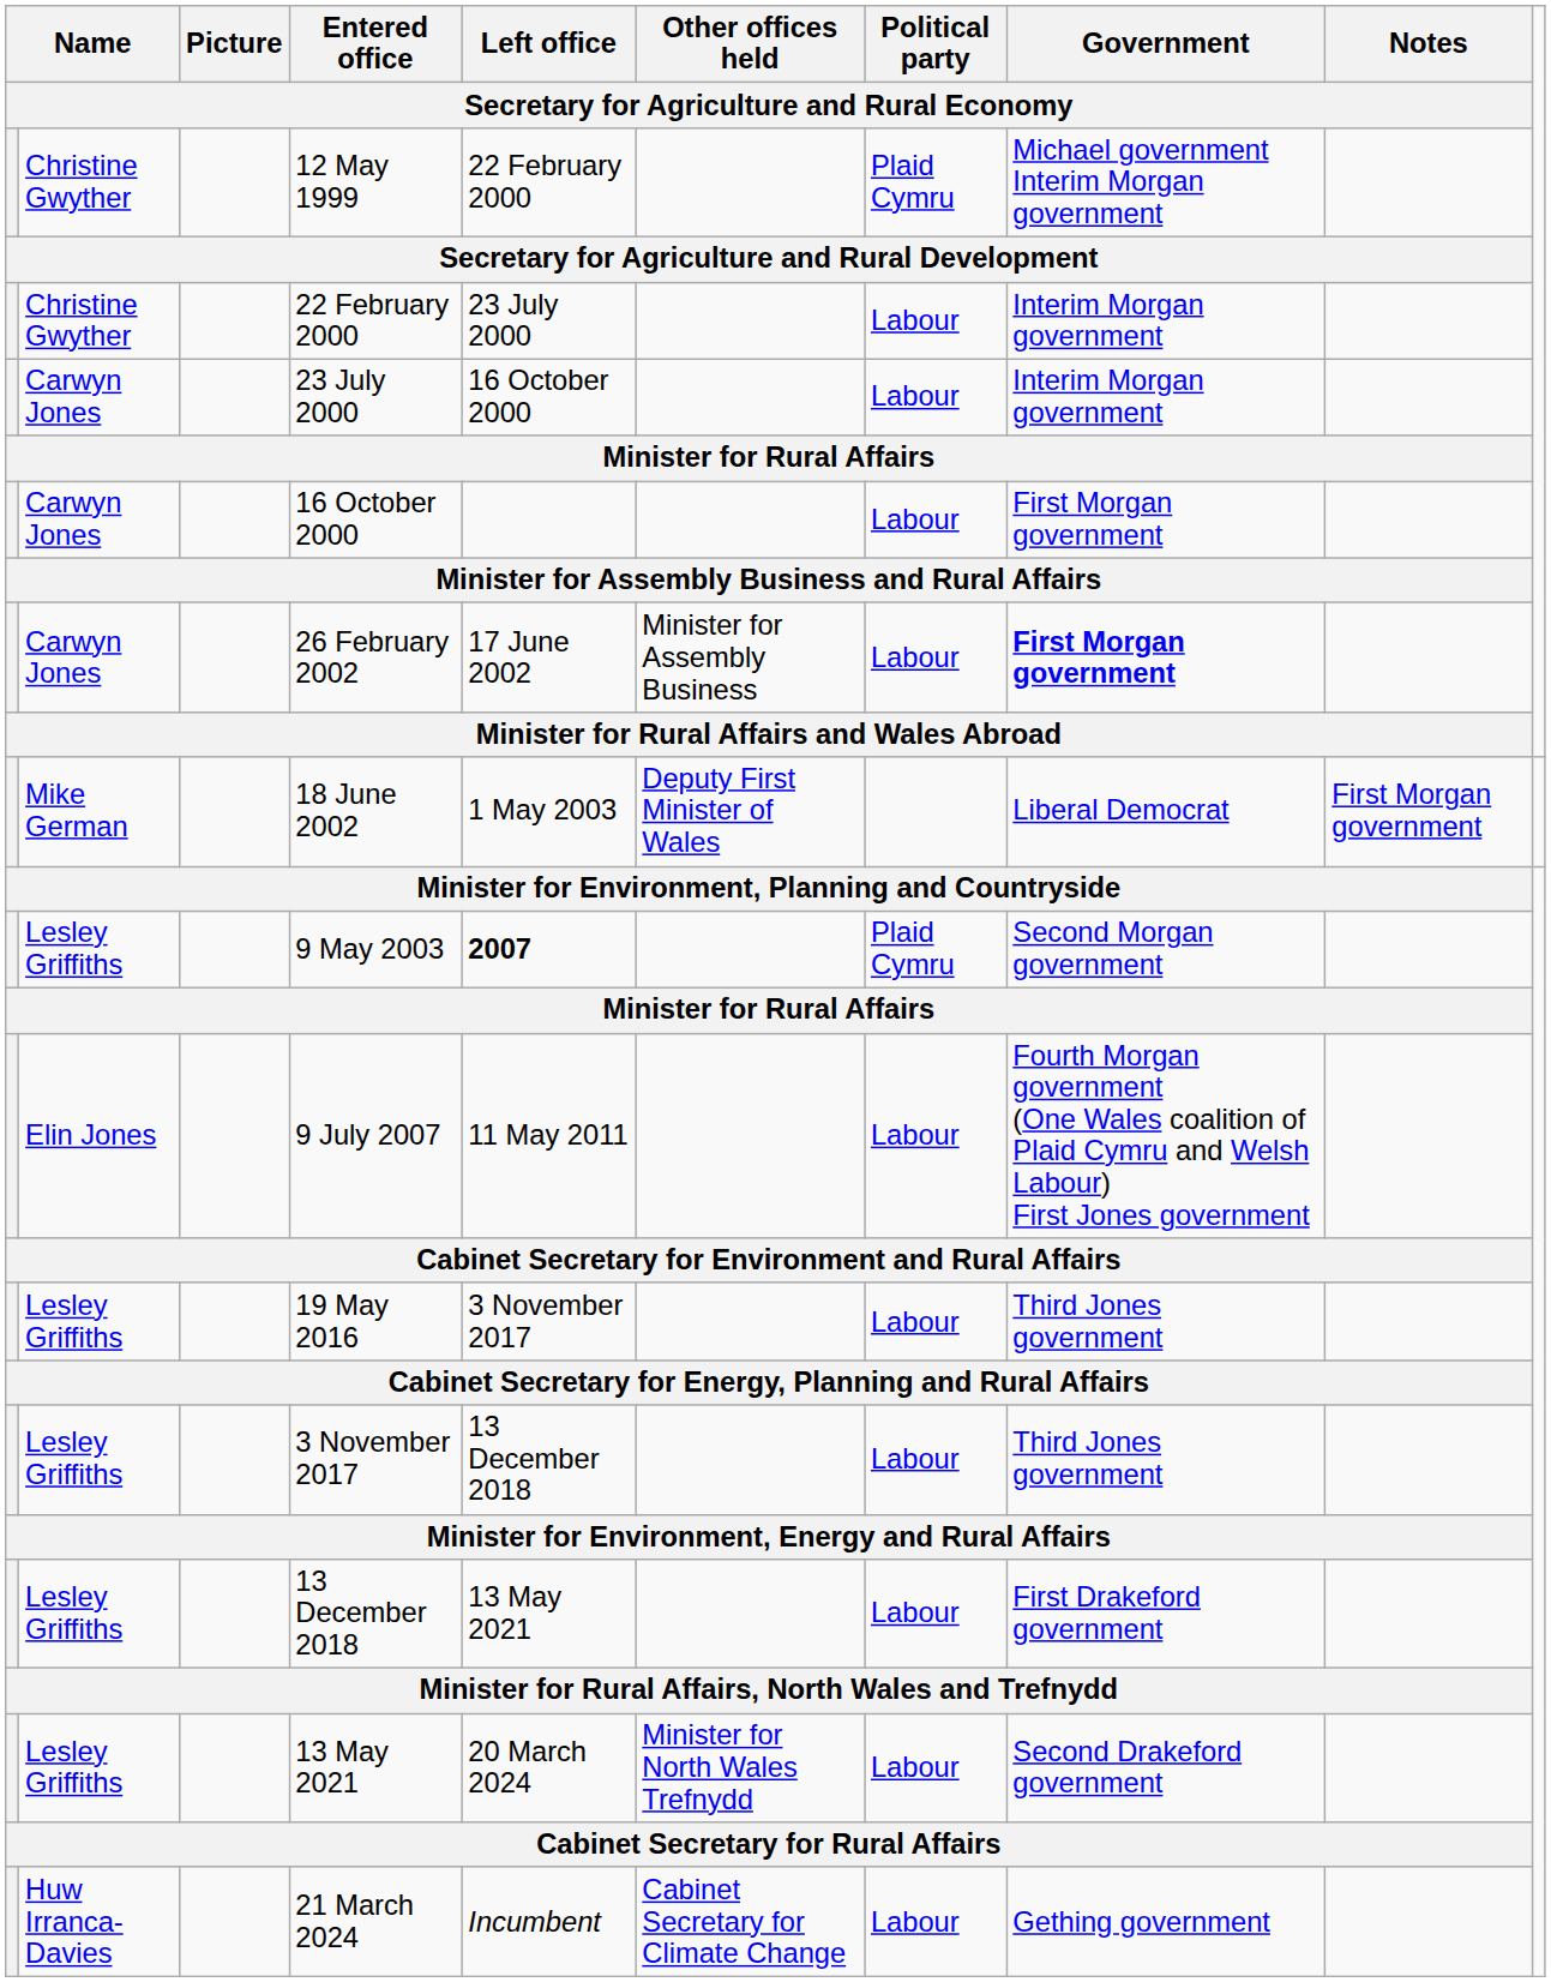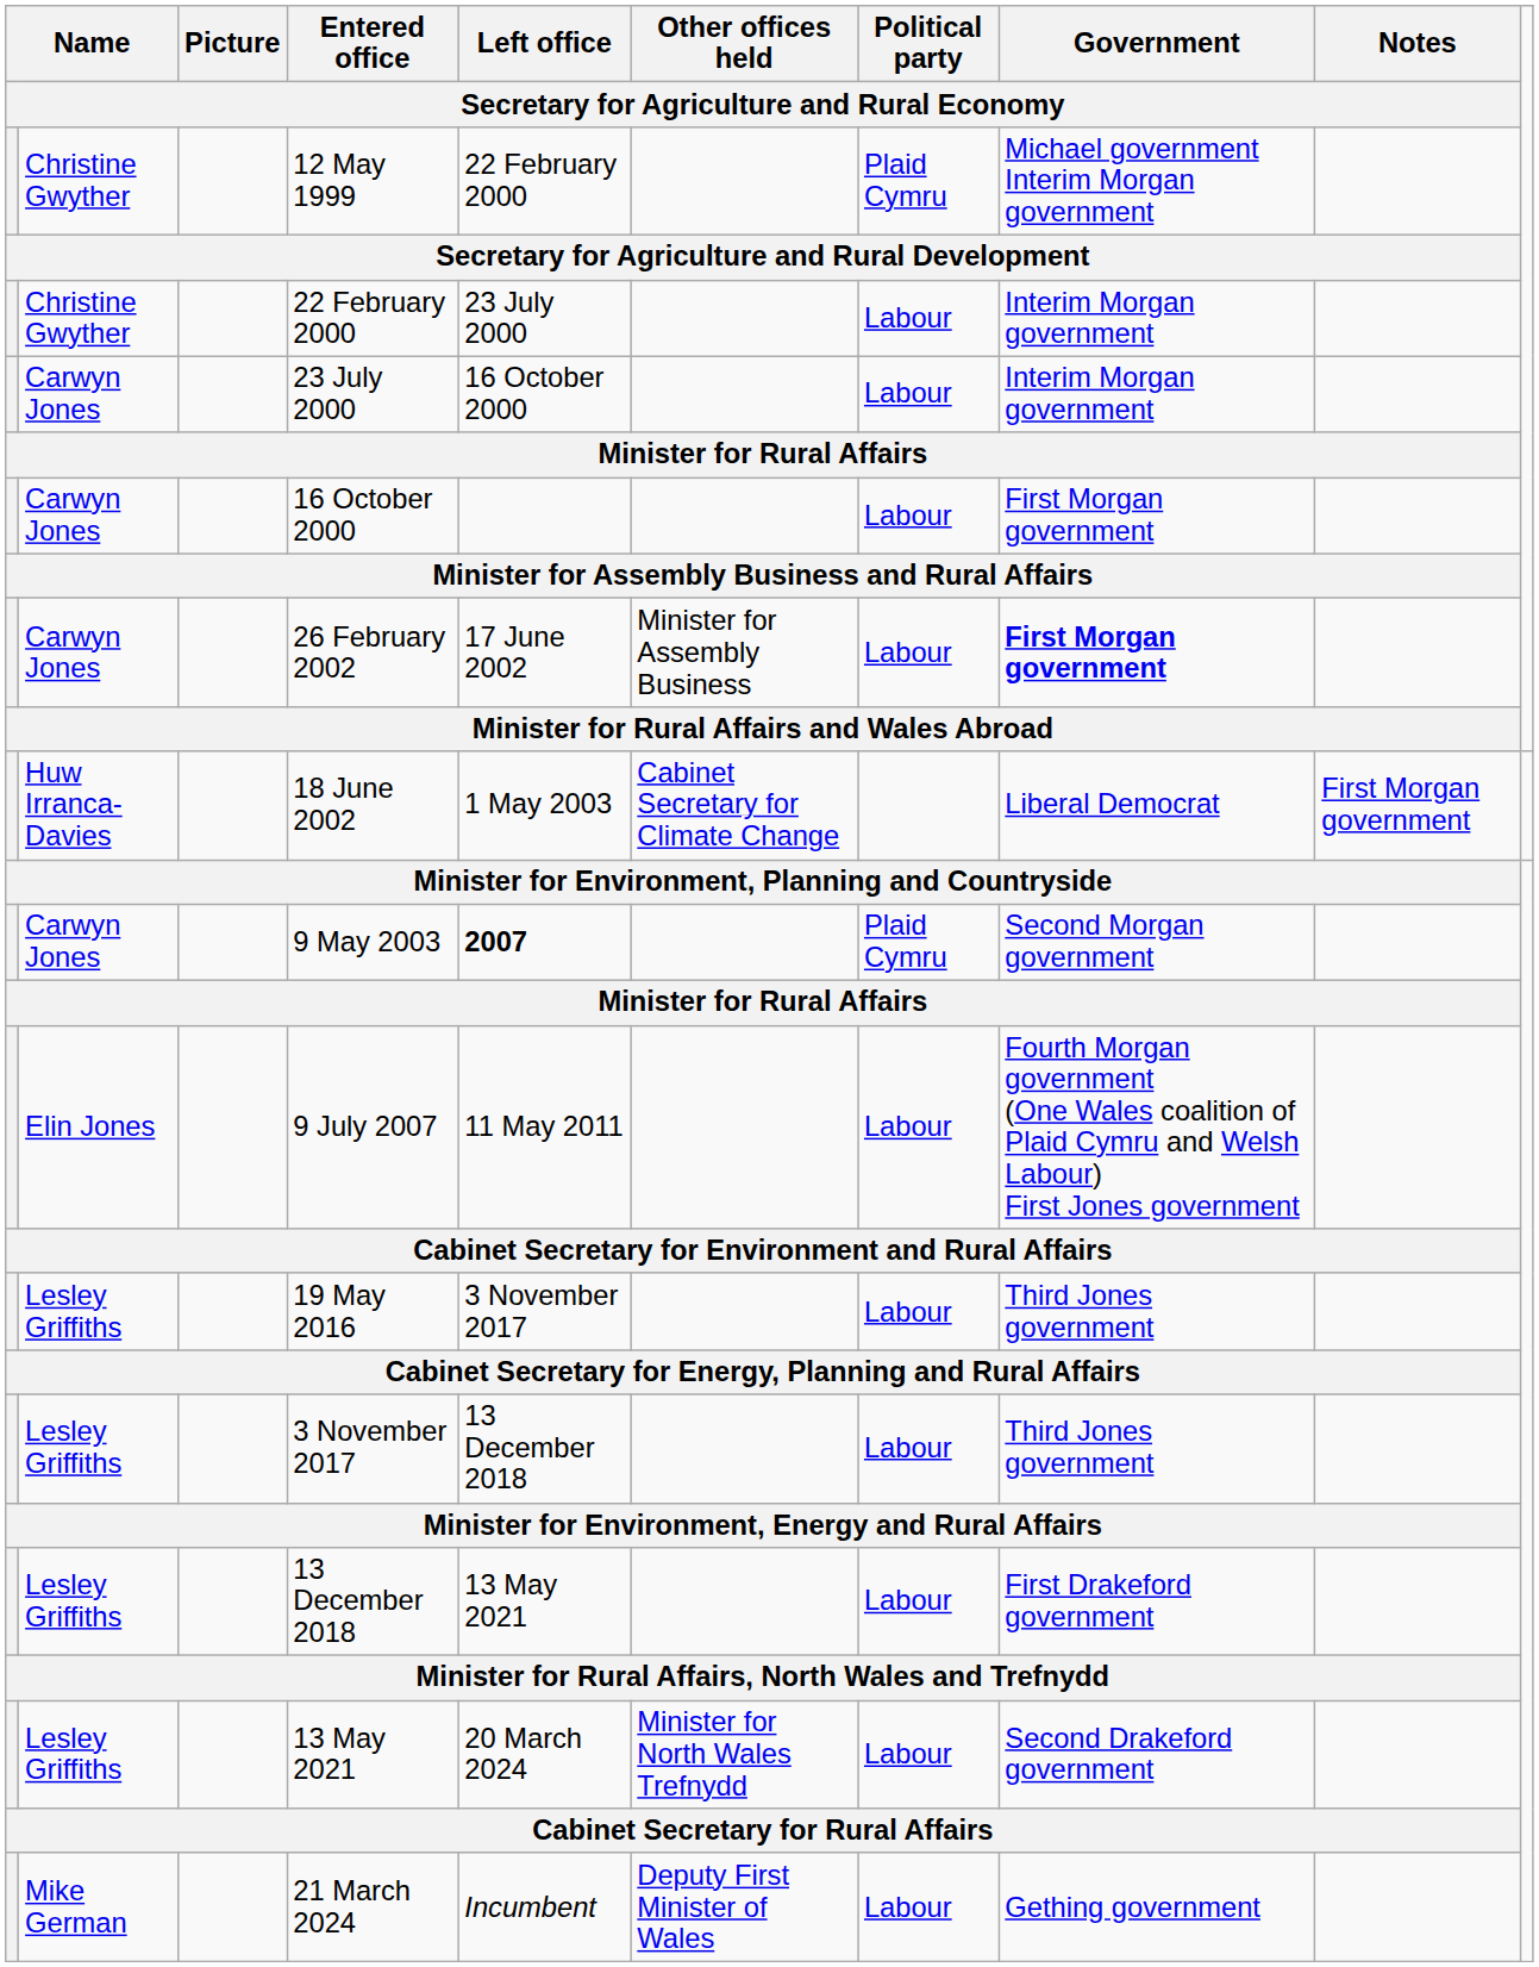18 June 2002 | column 2: Mike German -> Huw Irranca-Davies
18 June 2002 | column 6: Deputy First Minister of Wales -> Cabinet Secretary for Climate Change
9 May 2003 | column 2: Lesley Griffiths -> Carwyn Jones
21 March 2024 | column 2: Huw Irranca-Davies -> Mike German
21 March 2024 | column 6: Cabinet Secretary for Climate Change -> Deputy First Minister of Wales
